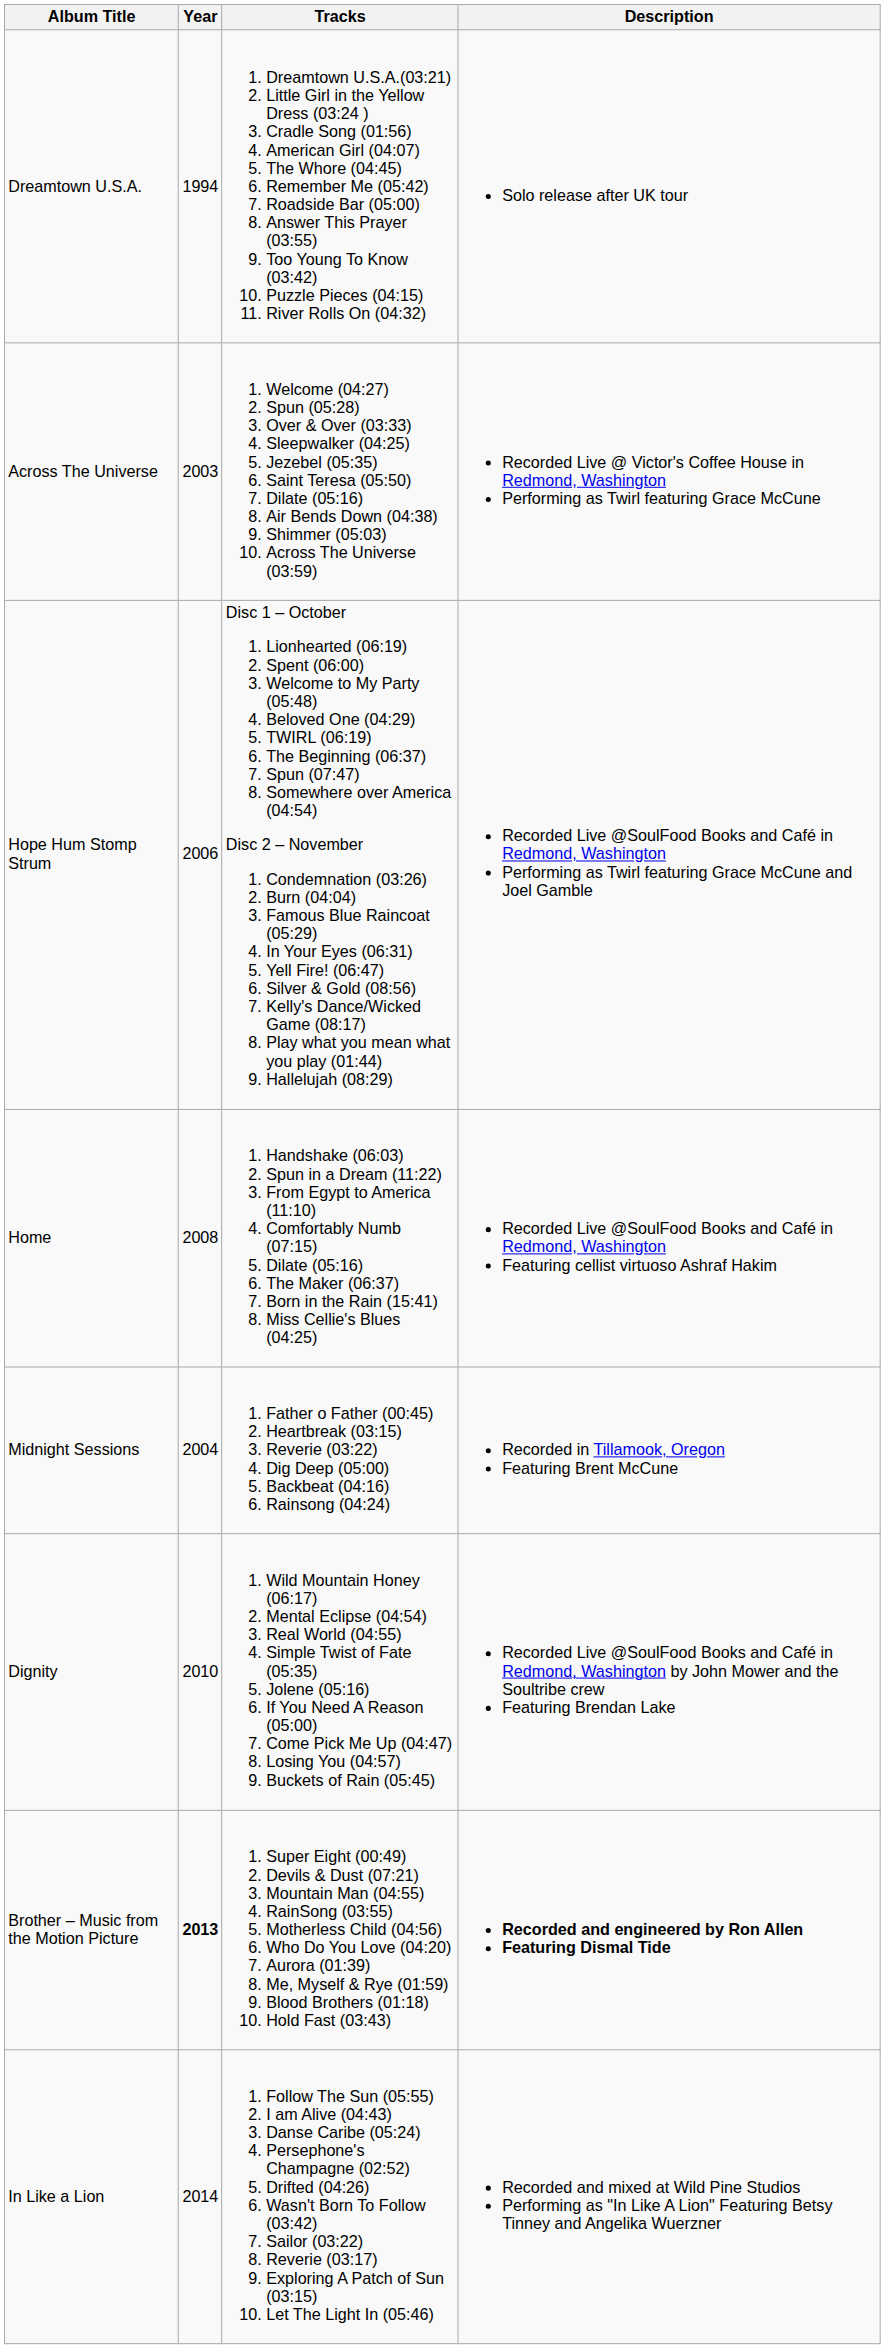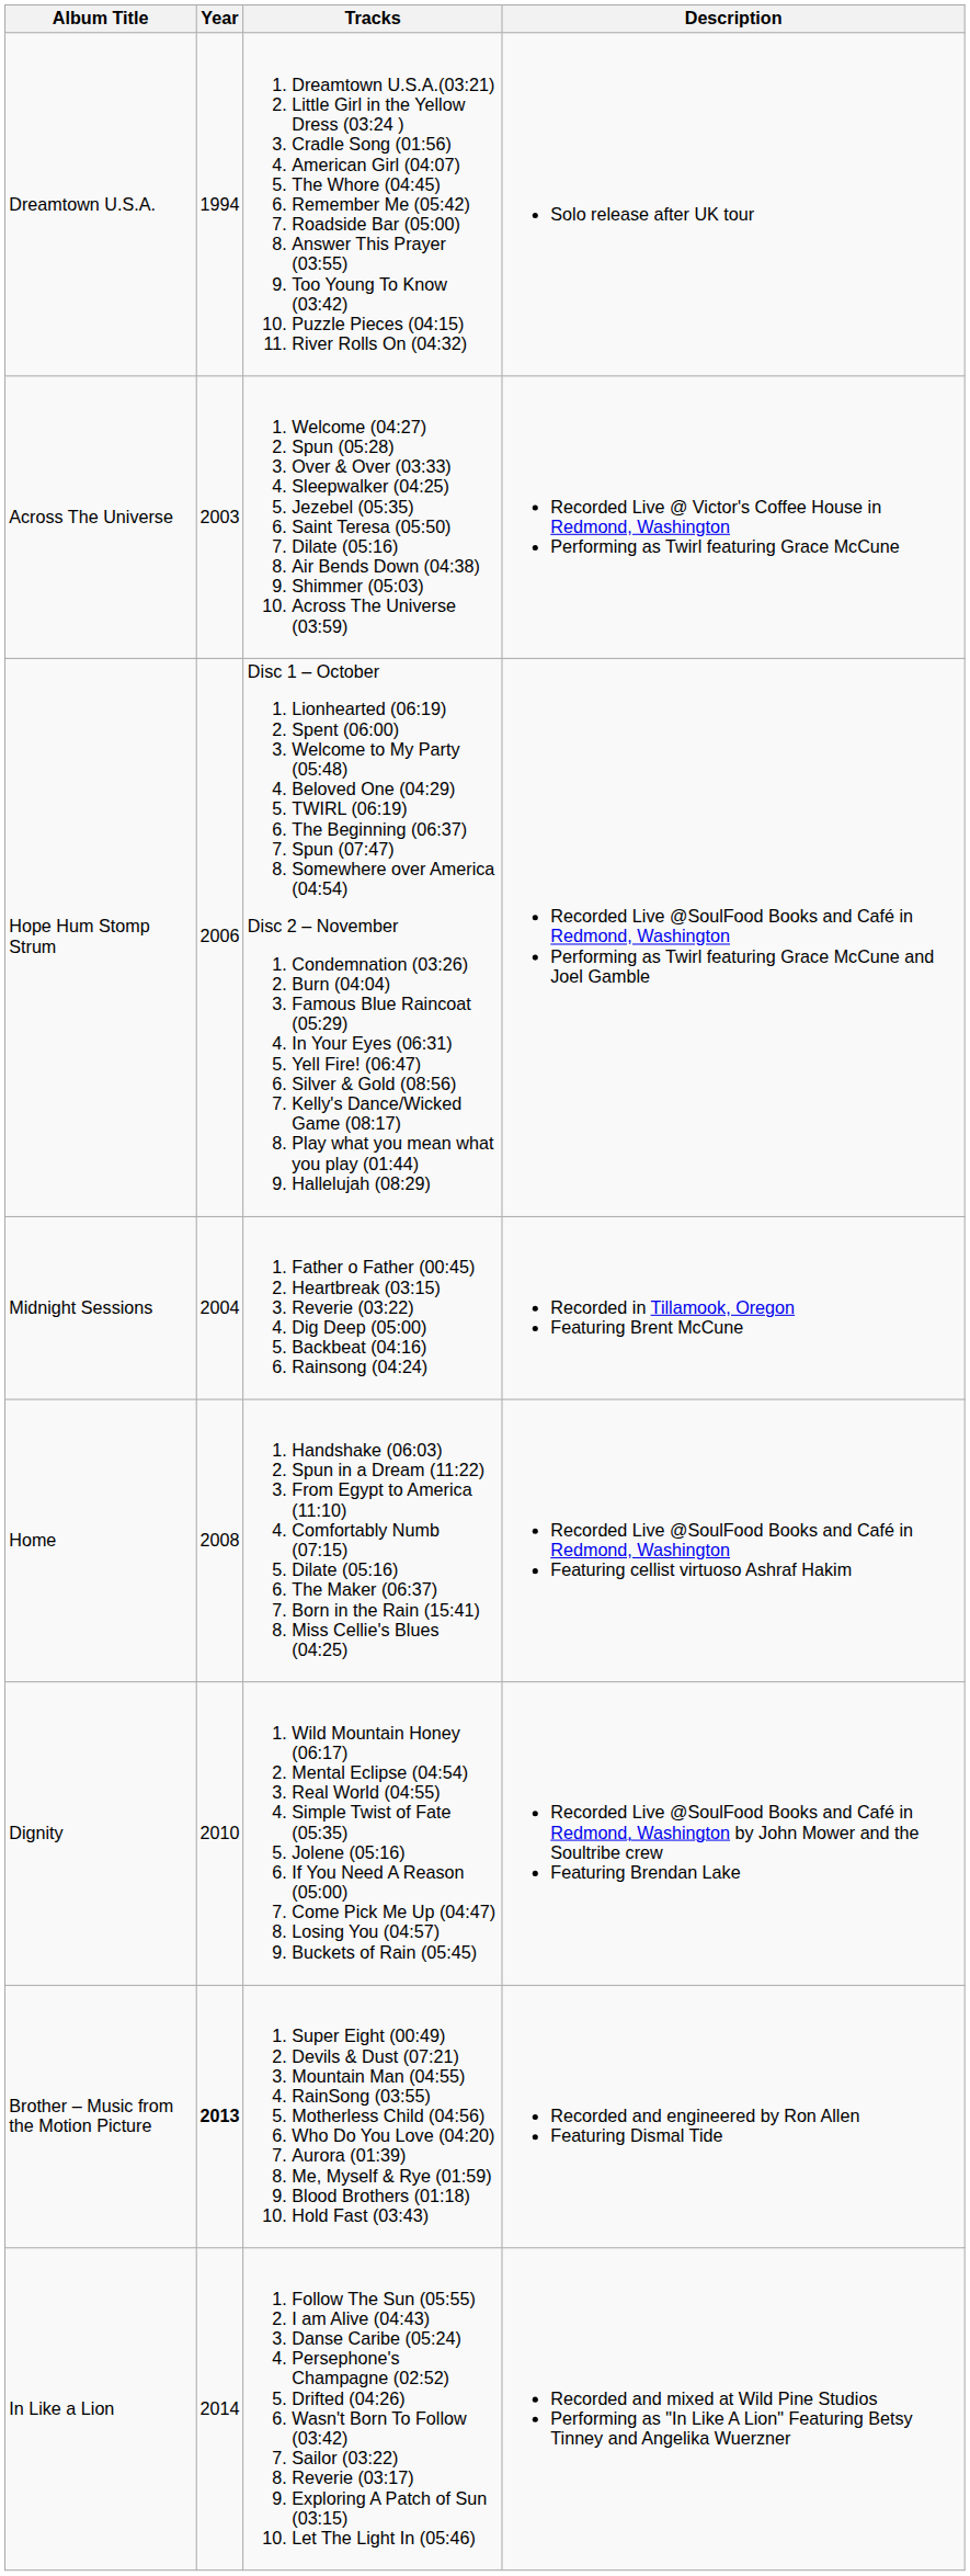rows swapped: Midnight Sessions <-> Home
Brother – Music from the Motion Picture | Description: bold -> normal
